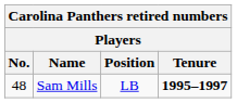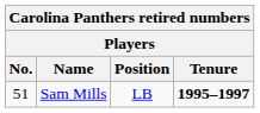Sam Mills | No.: 48 -> 51
